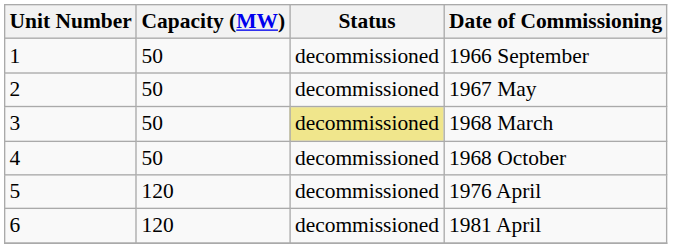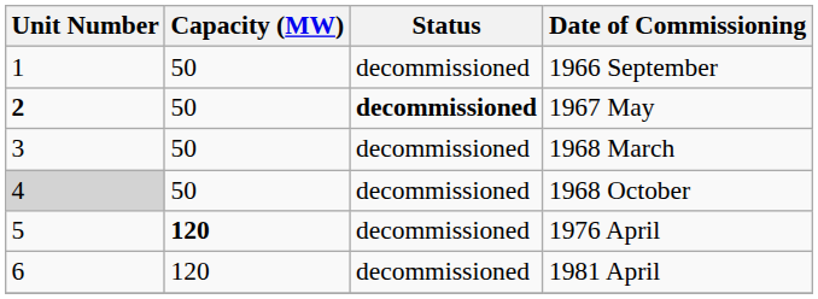1967 May | Unit Number: normal -> bold
1967 May | Status: normal -> bold
1968 March | Status: khaki background -> no background
1968 October | Unit Number: no background -> lightgrey background
1976 April | Capacity (MW): normal -> bold
